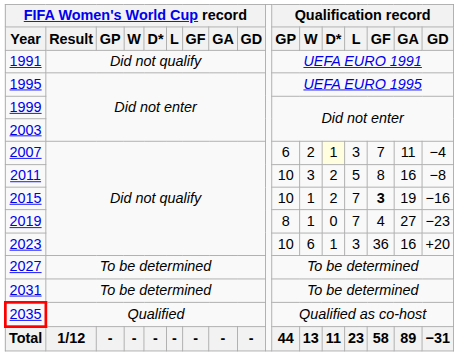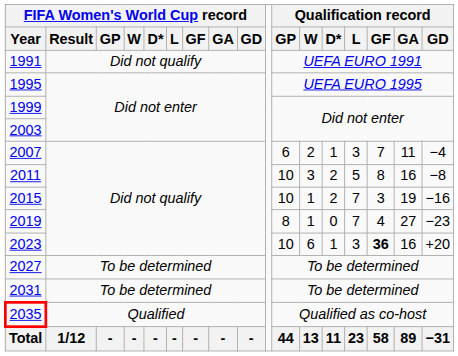2007 | Qualification record / D*: lightyellow background -> no background
2015 | Qualification record / GF: bold -> normal
2023 | Qualification record / GF: normal -> bold
